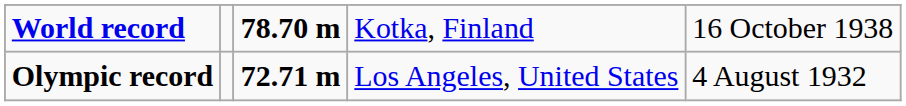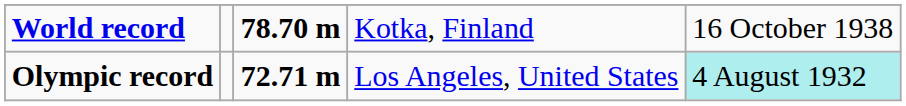Olympic record | column 5: no background -> paleturquoise background
